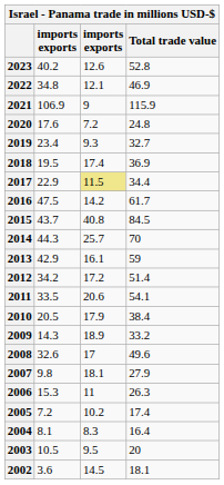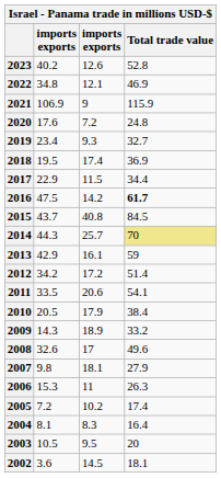2017 | column 3: khaki background -> no background
2016 | Total trade value: normal -> bold
2014 | Total trade value: no background -> khaki background
